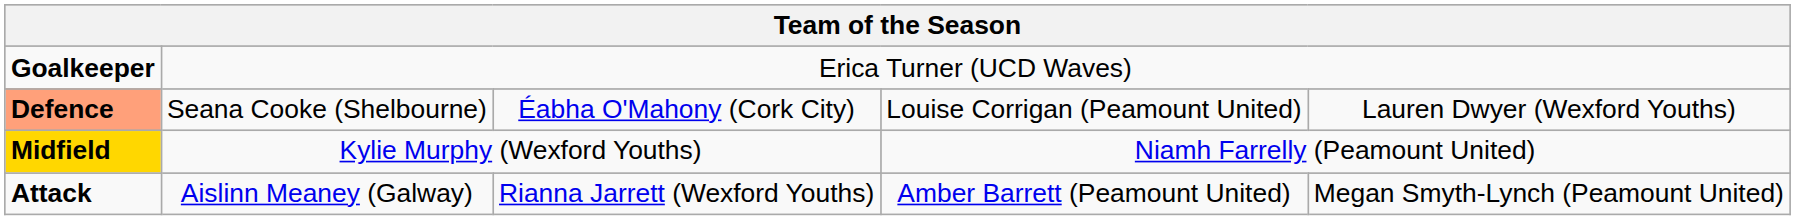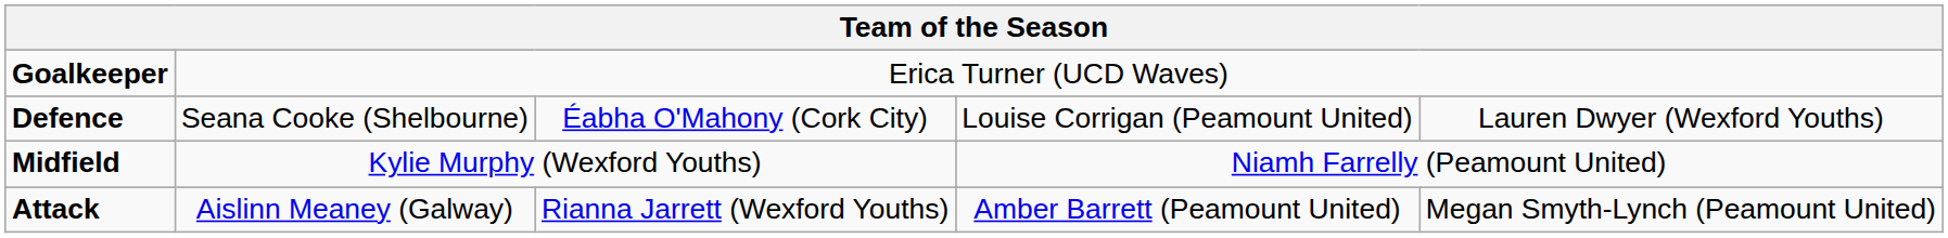Defence | column 1: lightsalmon background -> no background
Midfield | column 1: gold background -> no background
